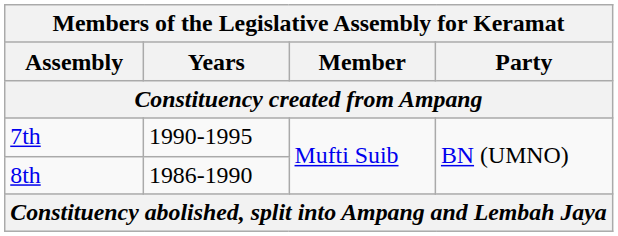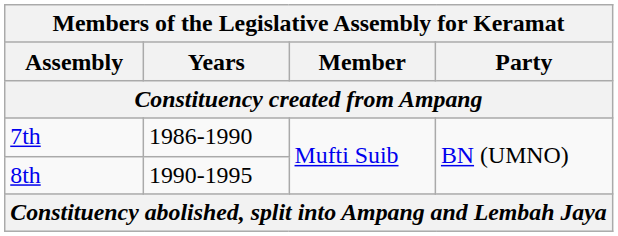7th | Years: 1990-1995 -> 1986-1990
8th | Years: 1986-1990 -> 1990-1995
